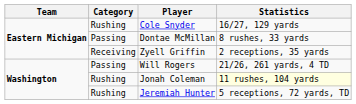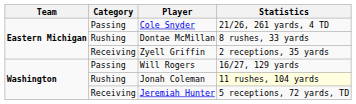Cole Snyder | Category: Rushing -> Passing
Cole Snyder | Statistics: 16/27, 129 yards -> 21/26, 261 yards, 4 TD
Dontae McMillan | Category: Passing -> Rushing
Will Rogers | Statistics: 21/26, 261 yards, 4 TD -> 16/27, 129 yards
Jeremiah Hunter | Category: Rushing -> Receiving
